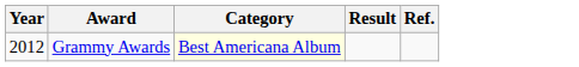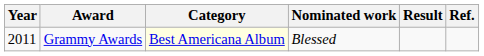+ column: Nominated work | Blessed
Grammy Awards | Year: 2012 -> 2011
